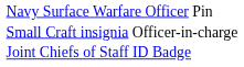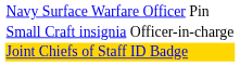row 3 | column 1: no background -> gold background
